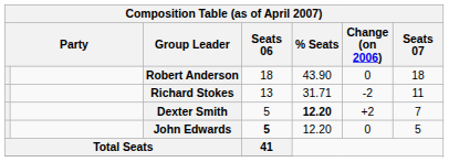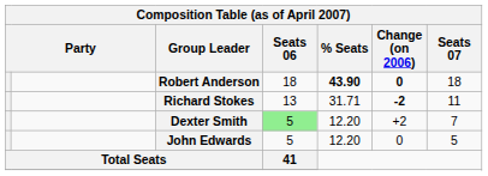Robert Anderson | % Seats: normal -> bold
Robert Anderson | Change (on 2006): normal -> bold
Richard Stokes | Change (on 2006): normal -> bold
Dexter Smith | Seats 06: no background -> lightgreen background
Dexter Smith | % Seats: bold -> normal
John Edwards | Seats 06: bold -> normal
